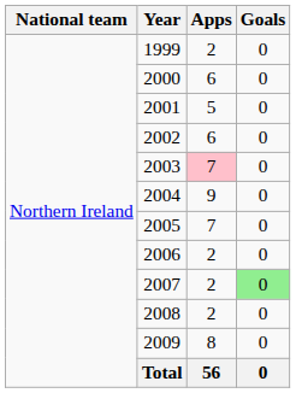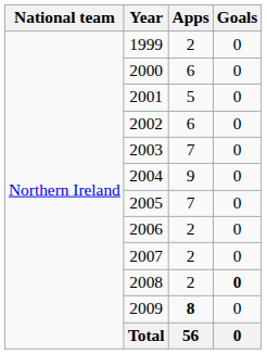2003 | Apps: pink background -> no background
2007 | Goals: lightgreen background -> no background
2008 | Goals: normal -> bold
2009 | Apps: normal -> bold
